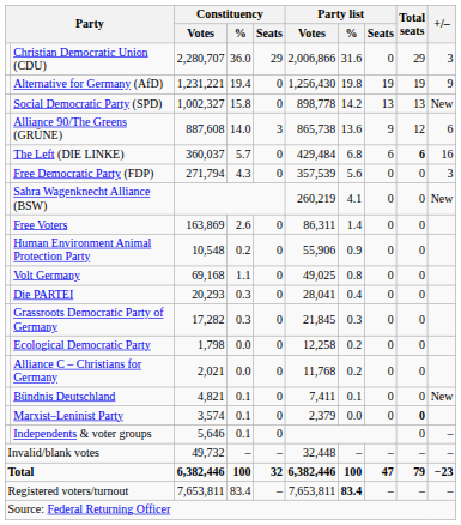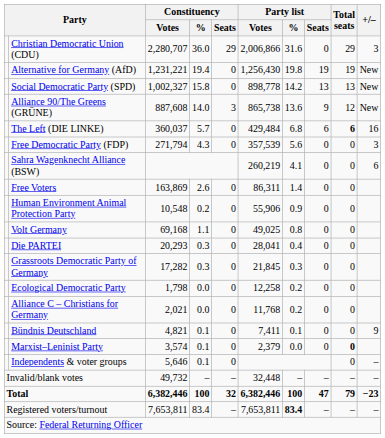Alternative for Germany (AfD) | +/–: 9 -> New
Alliance 90/The Greens (GRÜNE) | +/–: 6 -> New
Sahra Wagenknecht Alliance (BSW) | +/–: New -> 6
Bündnis Deutschland | +/–: New -> 9
